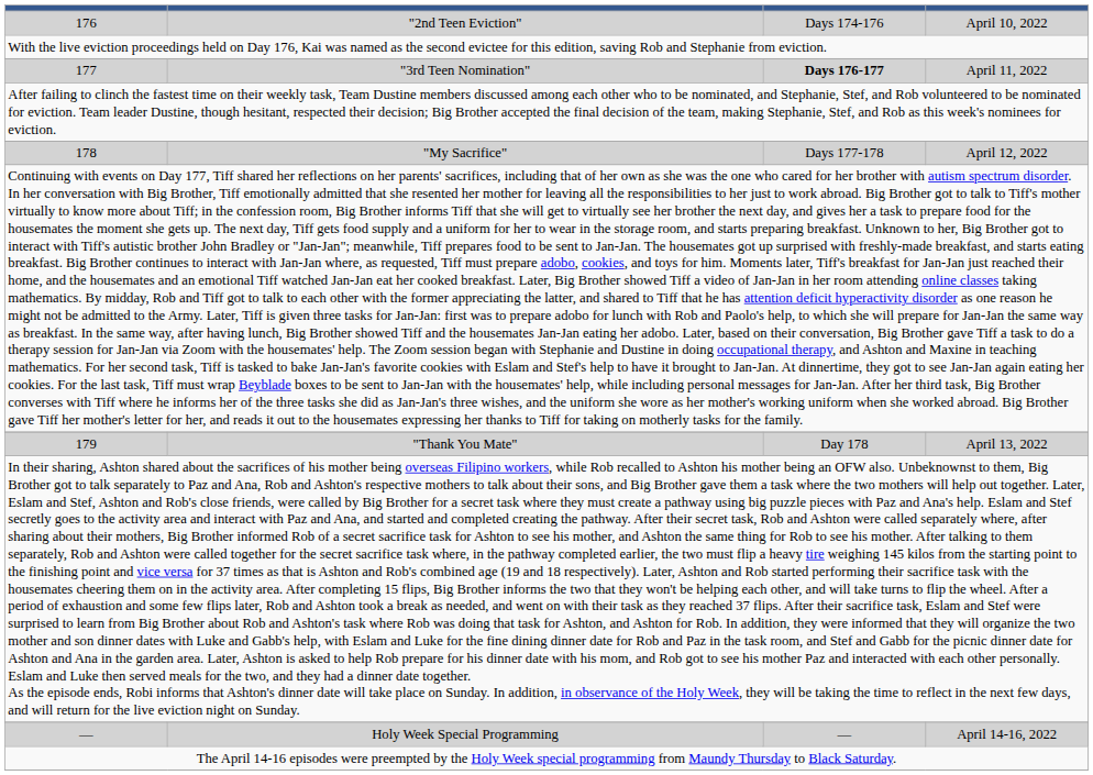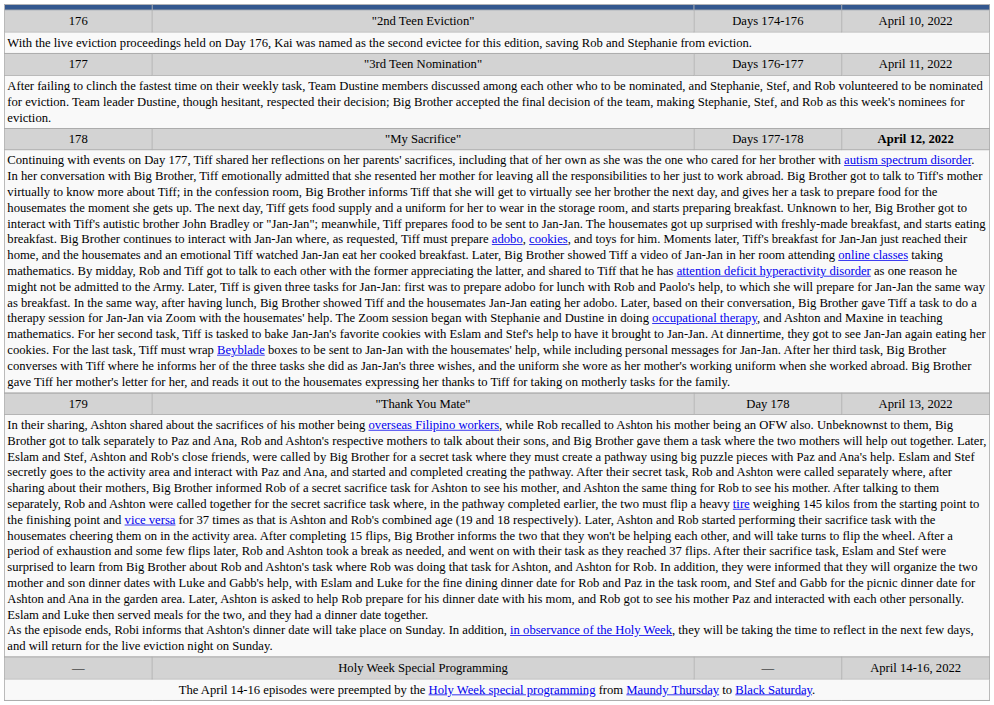177 | column 3: bold -> normal
178 | column 4: normal -> bold
